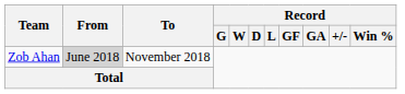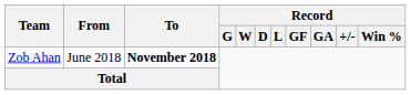Zob Ahan | From: lightgrey background -> no background
Zob Ahan | To: normal -> bold
